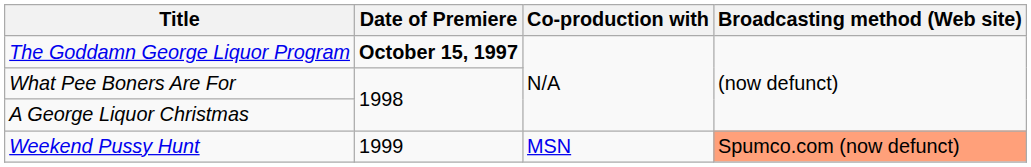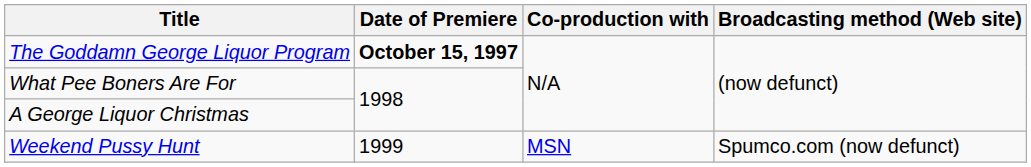Weekend Pussy Hunt | Broadcasting method (Web site): lightsalmon background -> no background
